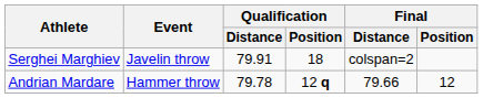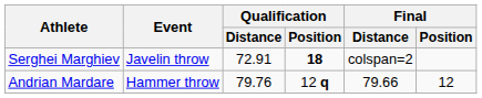Serghei Marghiev | Qualification / Distance: 79.91 -> 72.91
Serghei Marghiev | Qualification / Position: normal -> bold
Andrian Mardare | Qualification / Distance: 79.78 -> 79.76
